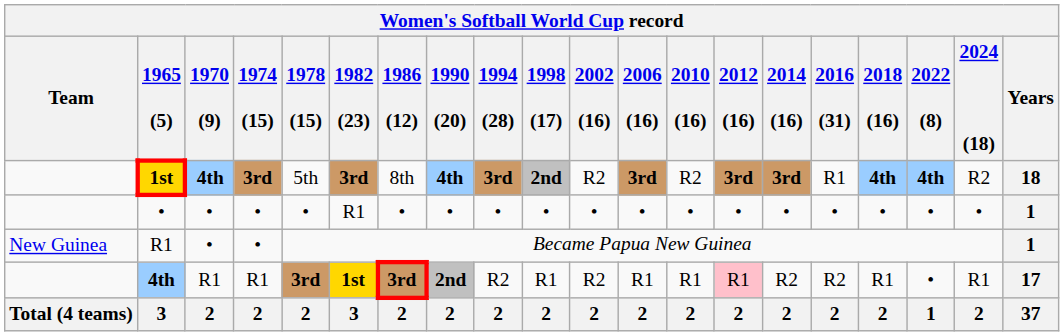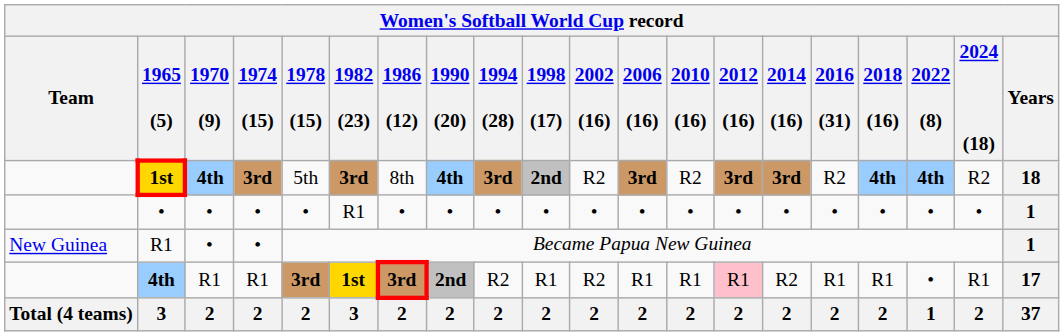row 3 | 2016 (31): R1 -> R2
row 6 | 2016 (31): R2 -> R1
